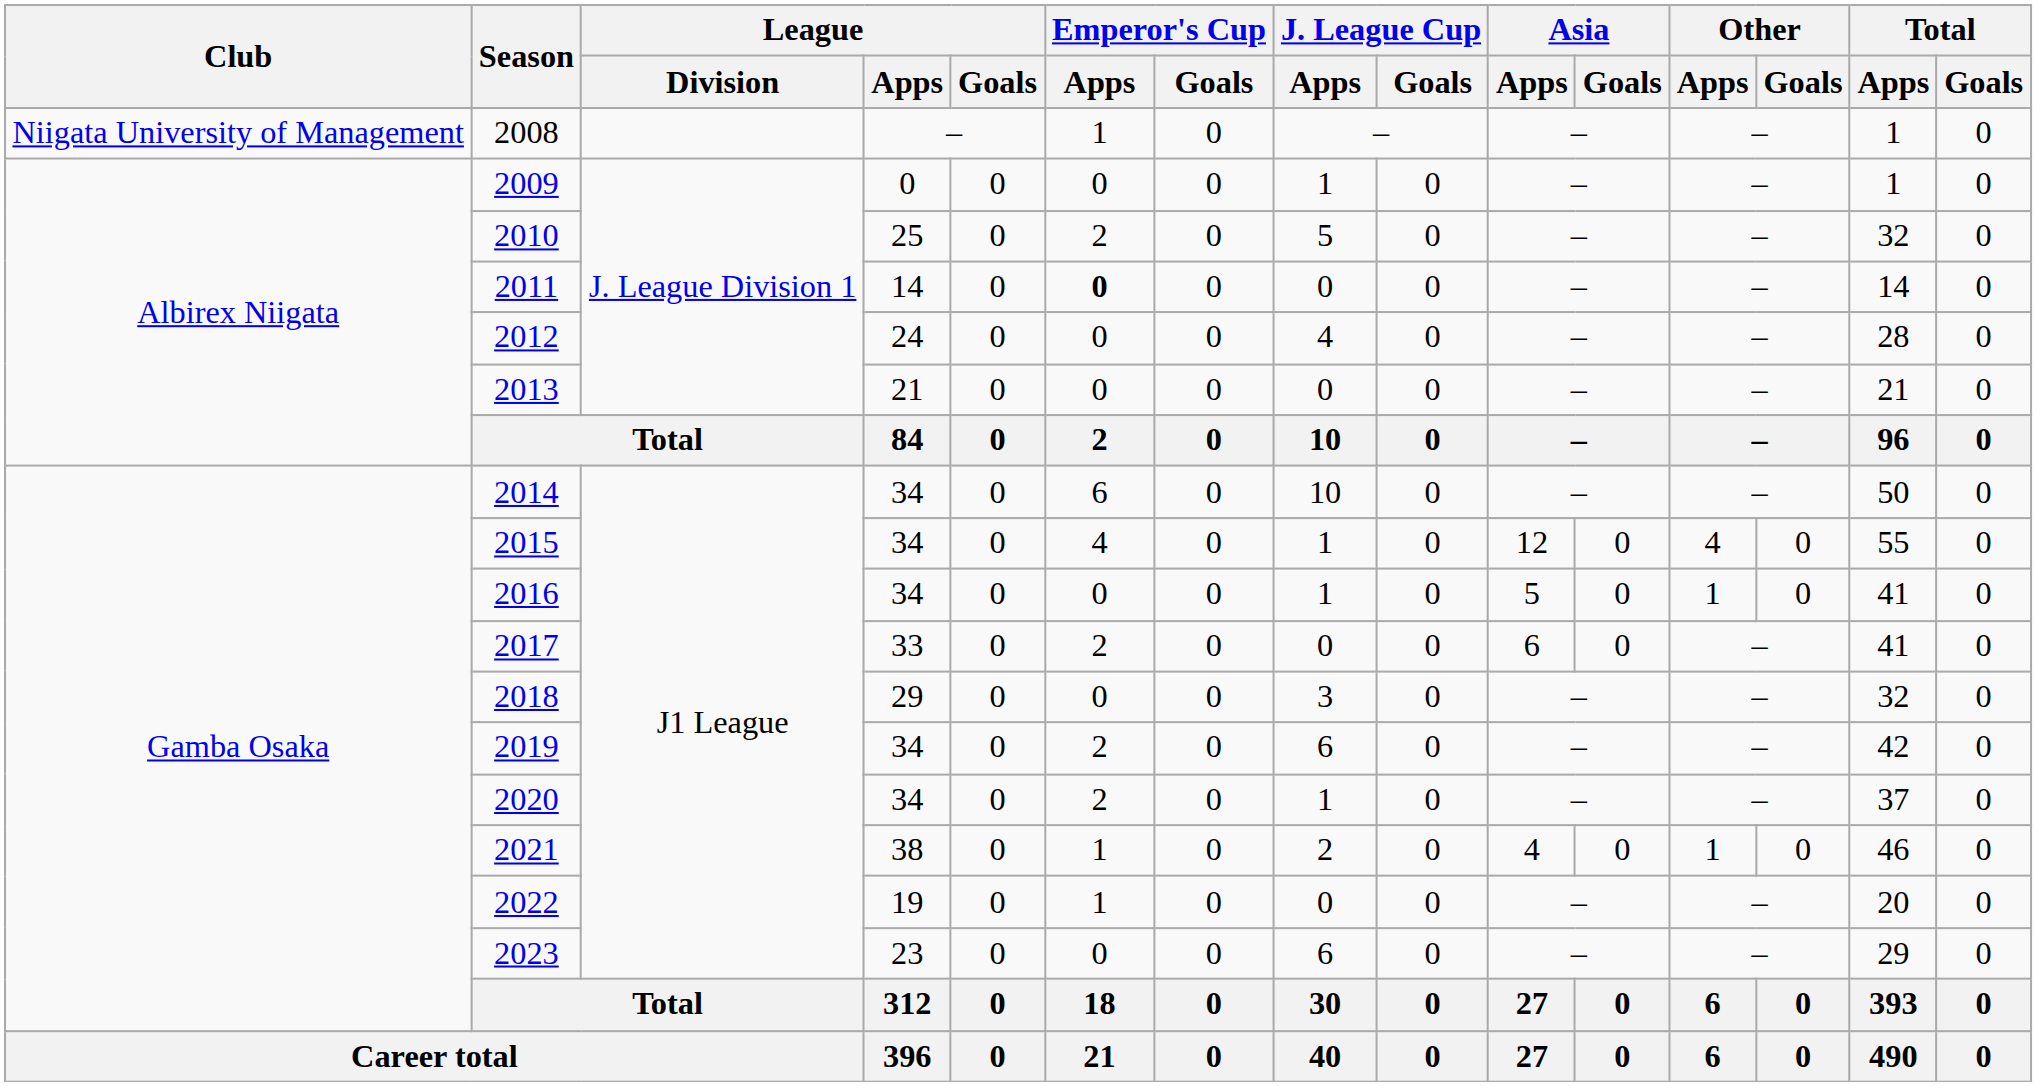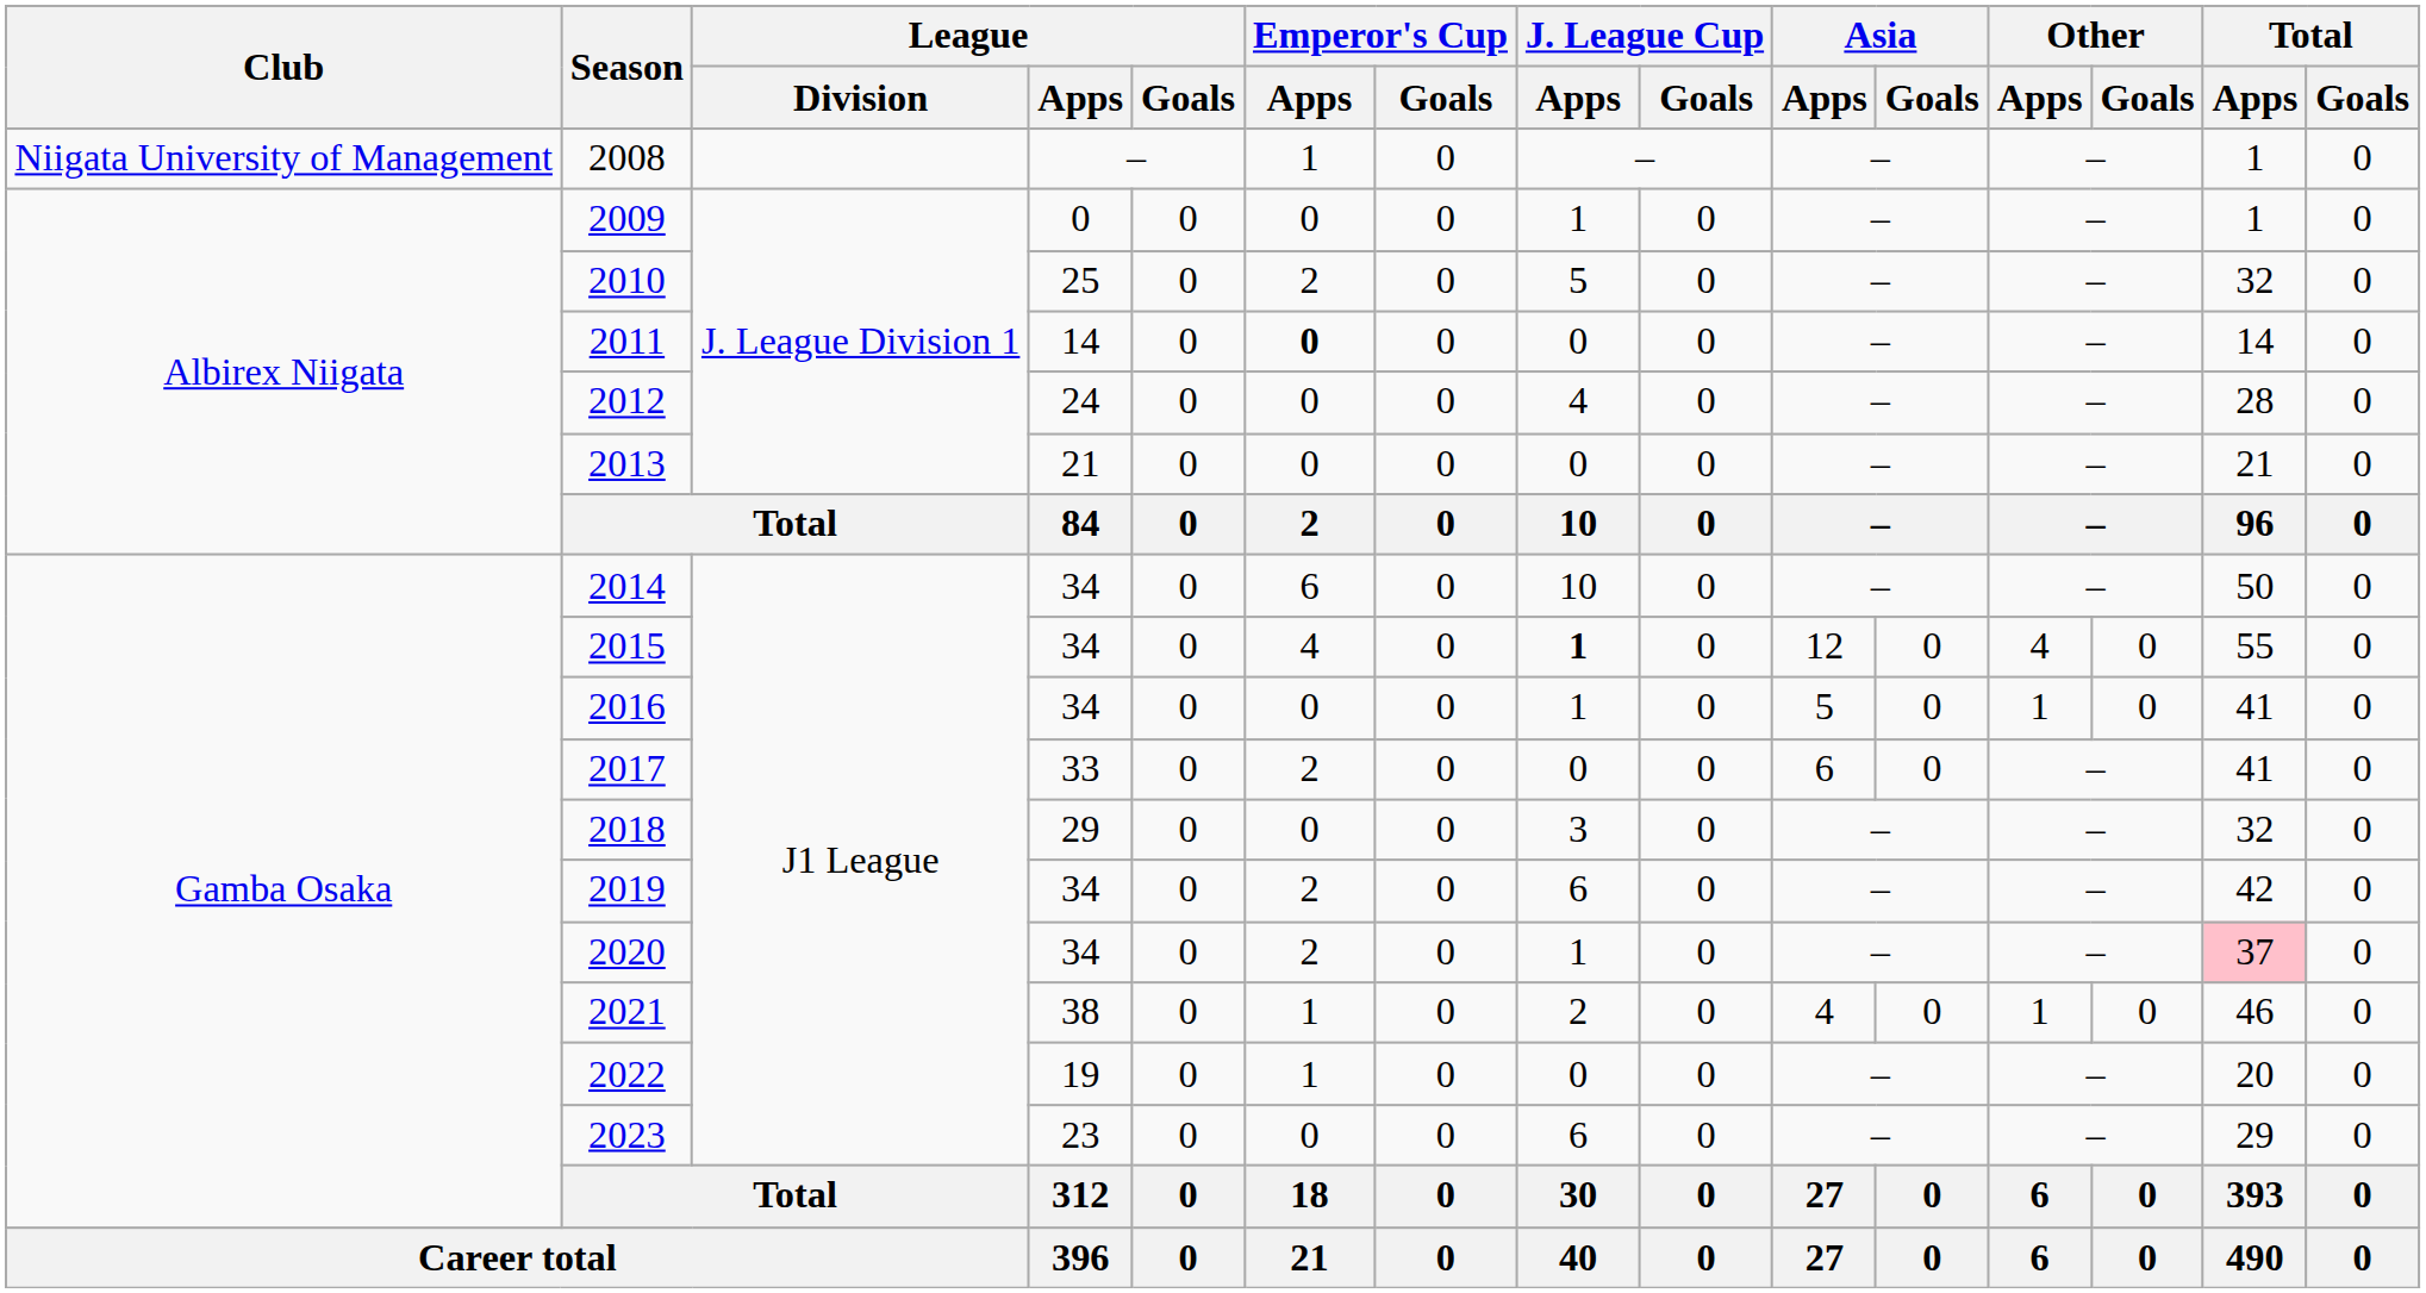2015 | J. League Cup / Apps: normal -> bold
2020 | Total / Apps: no background -> pink background
